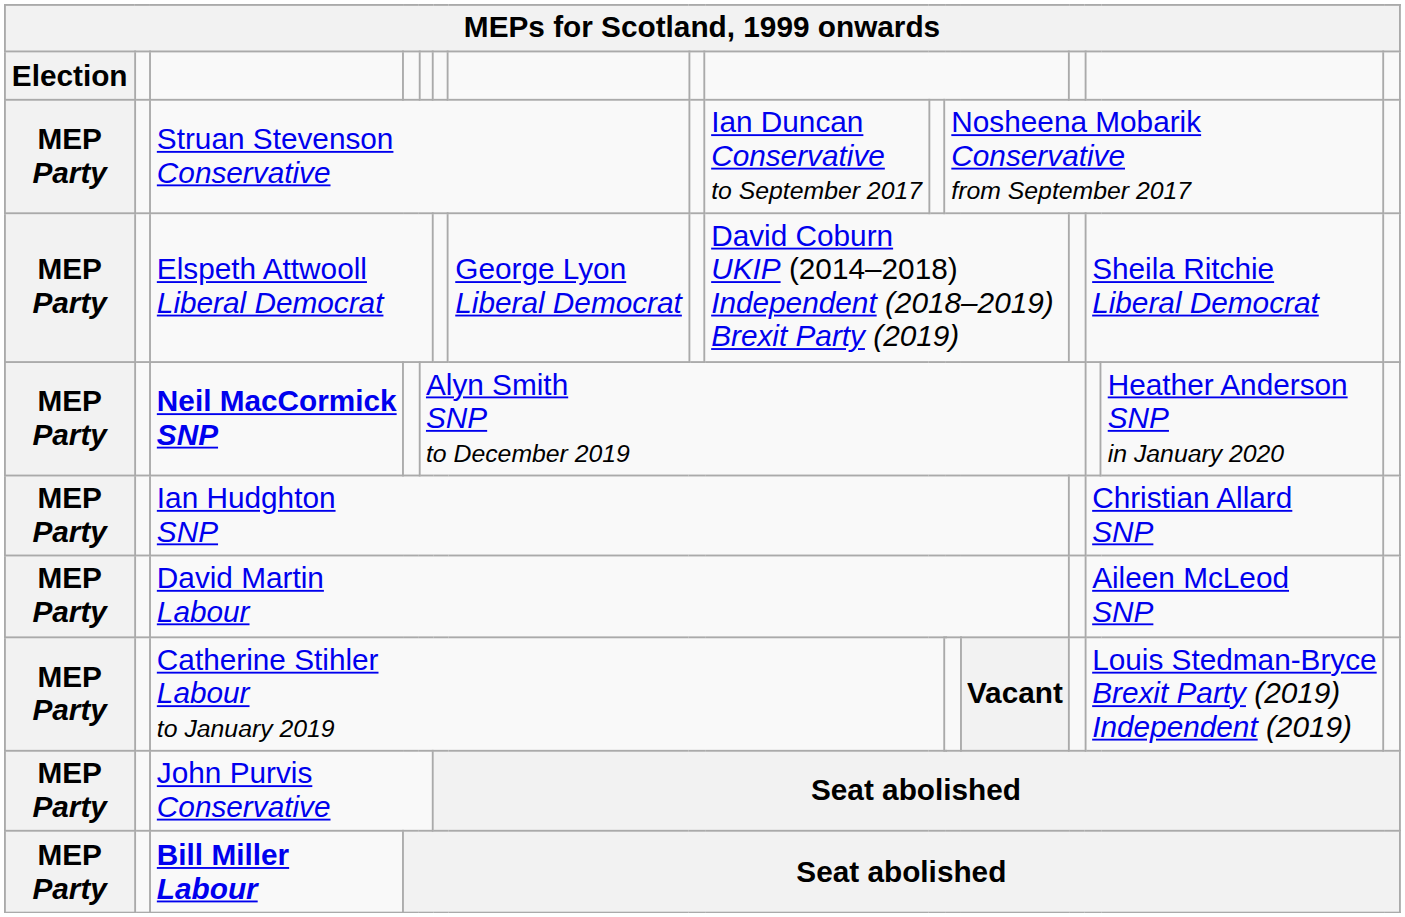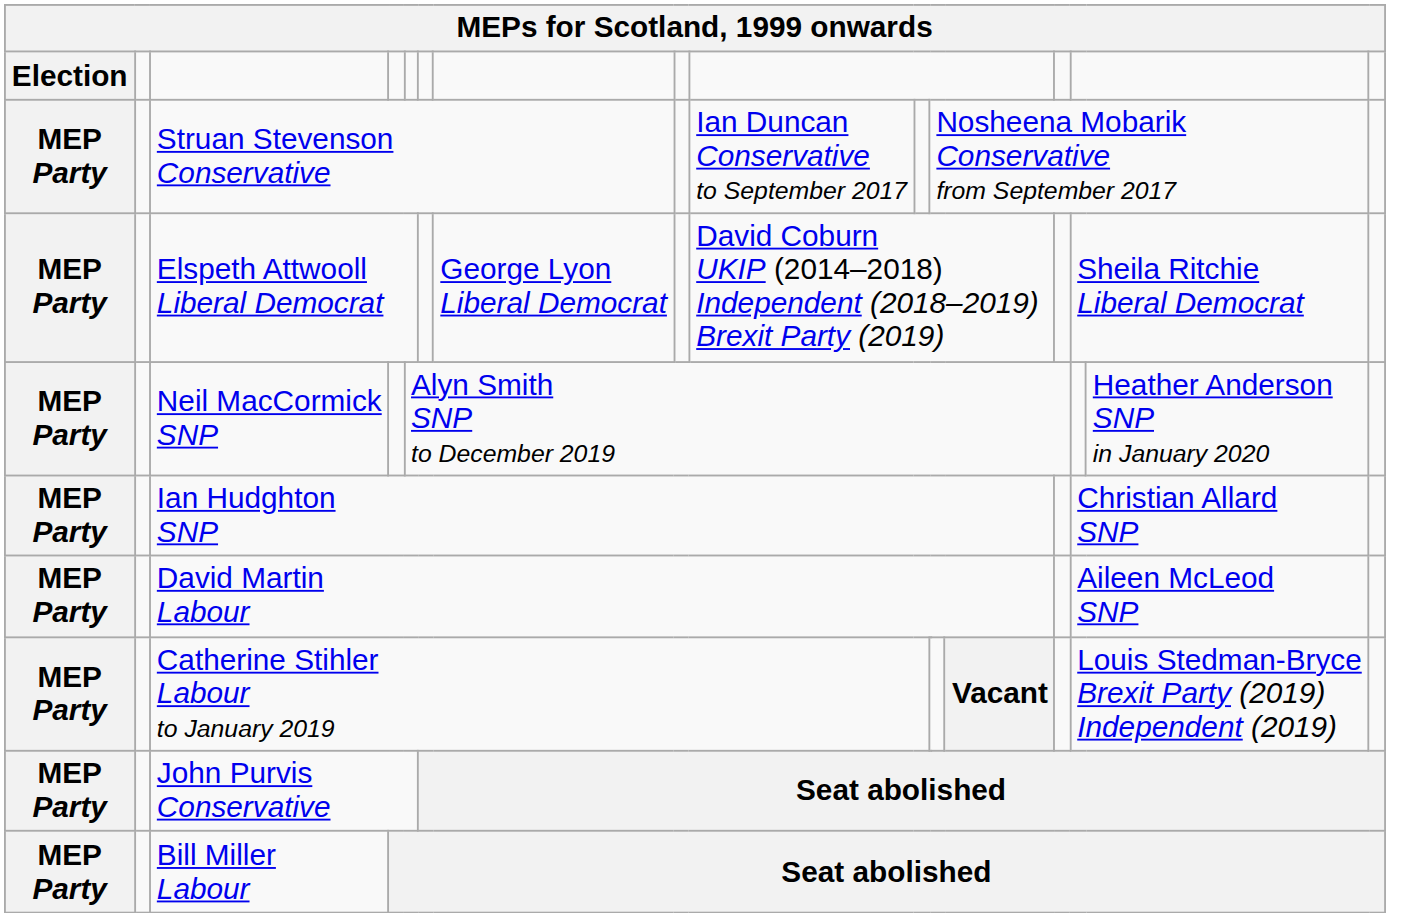Neil MacCormick SNP | column 3: bold -> normal
Bill Miller Labour | column 3: bold -> normal
